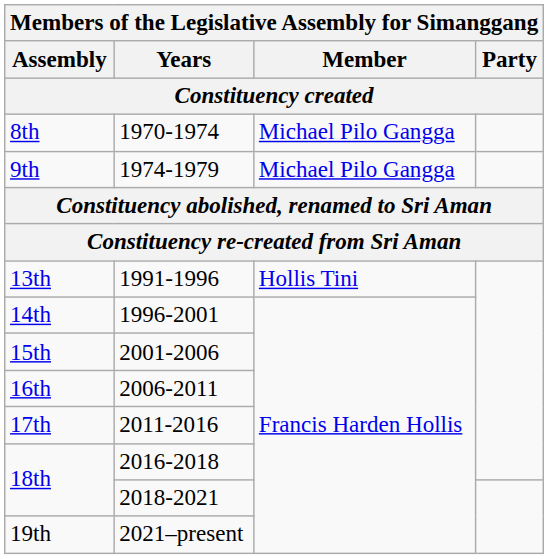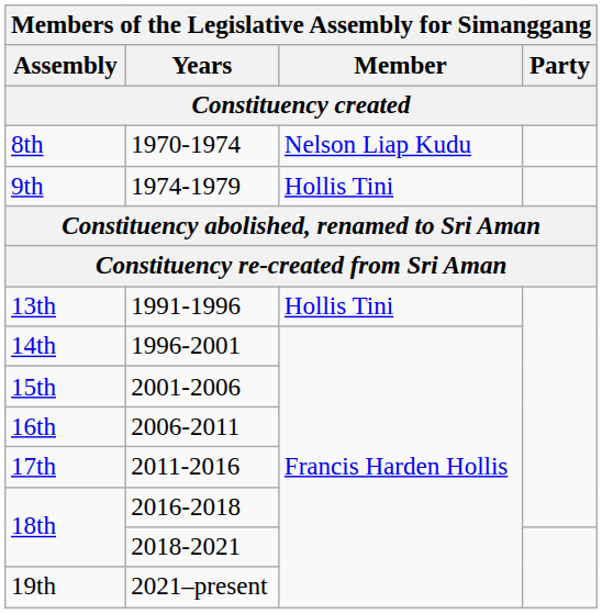8th | Member: Michael Pilo Gangga -> Nelson Liap Kudu
9th | Member: Michael Pilo Gangga -> Hollis Tini
